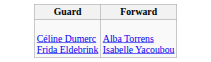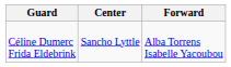+ column: Center | Sancho Lyttle
